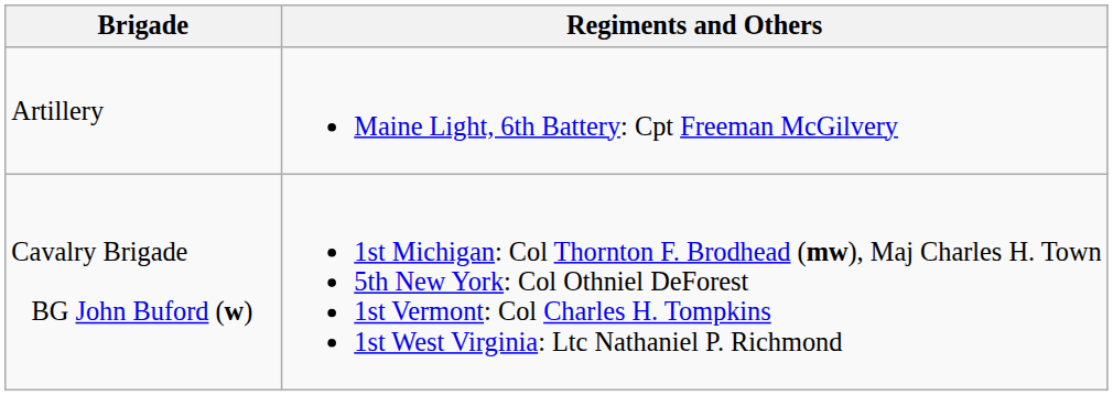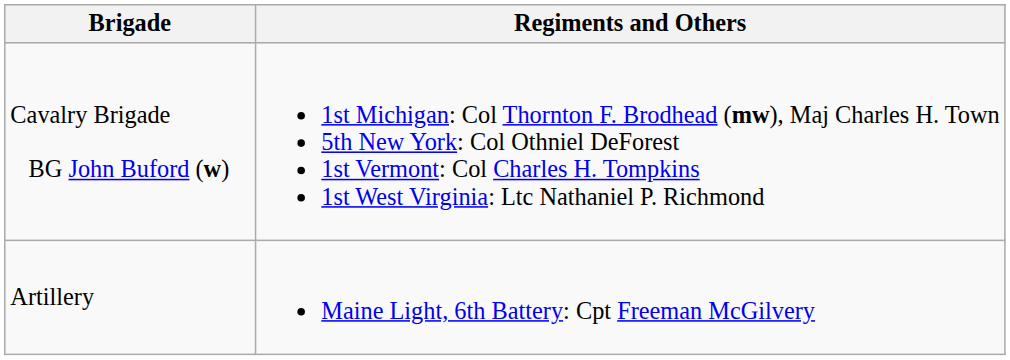rows swapped: Cavalry Brigade BG John Buford (w) <-> Artillery
